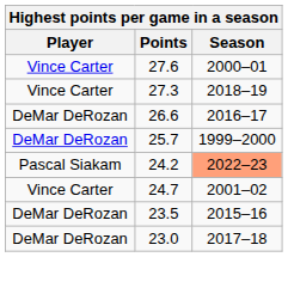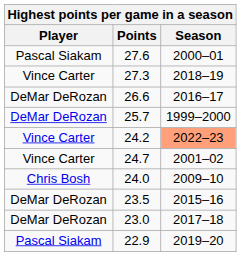27.6 | Player: Vince Carter -> Pascal Siakam
24.2 | Player: Pascal Siakam -> Vince Carter
+ row: Chris Bosh | 24.0 | 2009–10
+ row: Pascal Siakam | 22.9 | 2019–20
